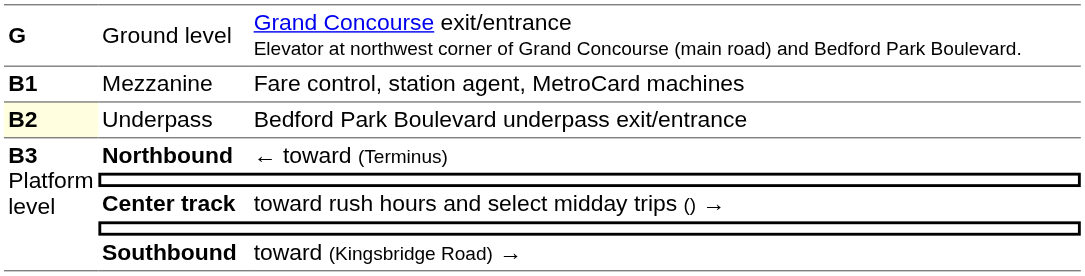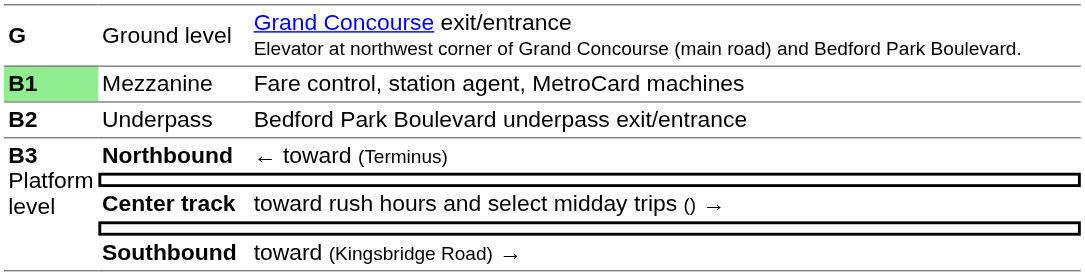Mezzanine | column 1: no background -> lightgreen background
Underpass | column 1: lightyellow background -> no background
